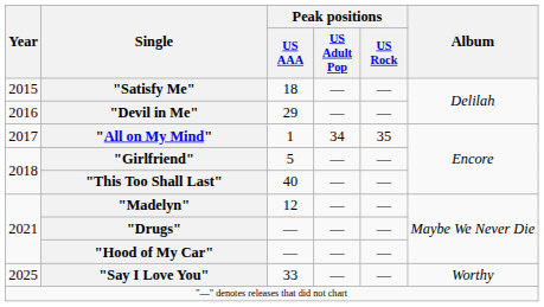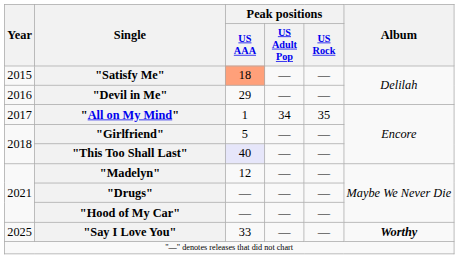"Satisfy Me" | Peak positions / US AAA: no background -> lightsalmon background
"This Too Shall Last" | Peak positions / US AAA: no background -> lavender background
"Say I Love You" | Album: normal -> bold
